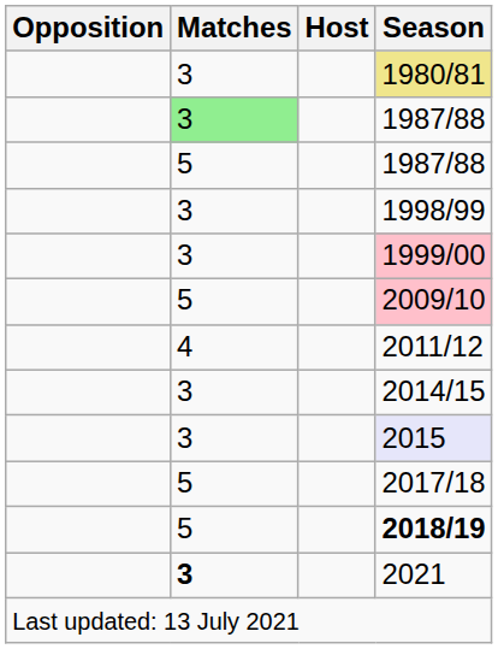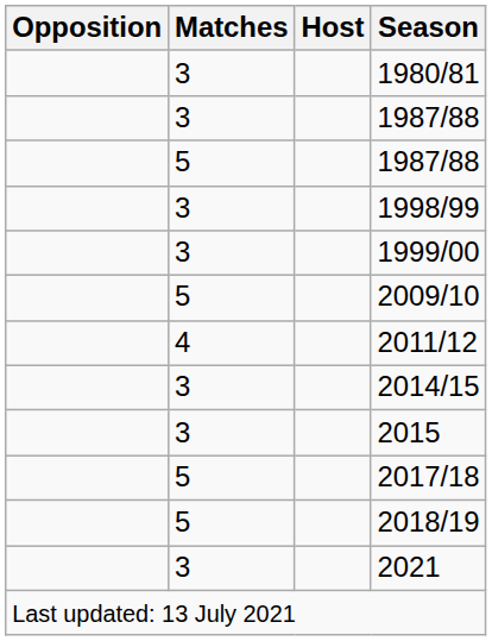1980/81 | Season: khaki background -> no background
3 / 1987/88 | Matches: lightgreen background -> no background
1999/00 | Season: pink background -> no background
2009/10 | Season: pink background -> no background
2015 | Season: lavender background -> no background
2018/19 | Season: bold -> normal
2021 | Matches: bold -> normal
